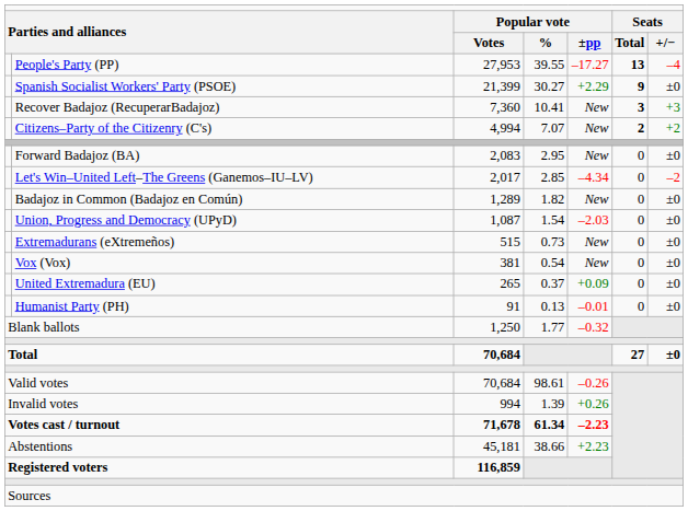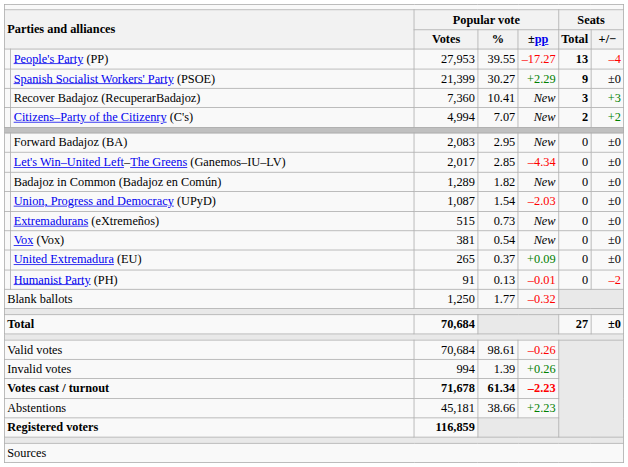Let's Win–United Left–The Greens (Ganemos–IU–LV) | column 7: –2 -> ±0
Humanist Party (PH) | column 7: ±0 -> –2
